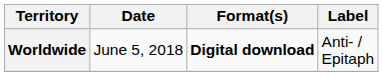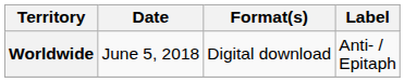Worldwide | Format(s): bold -> normal
